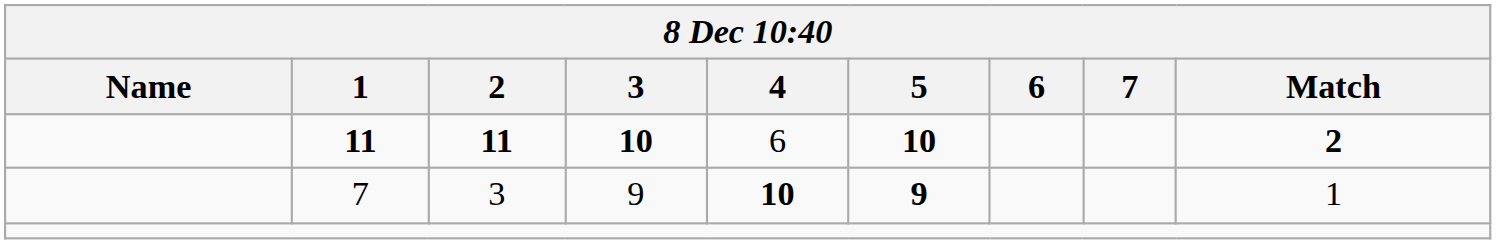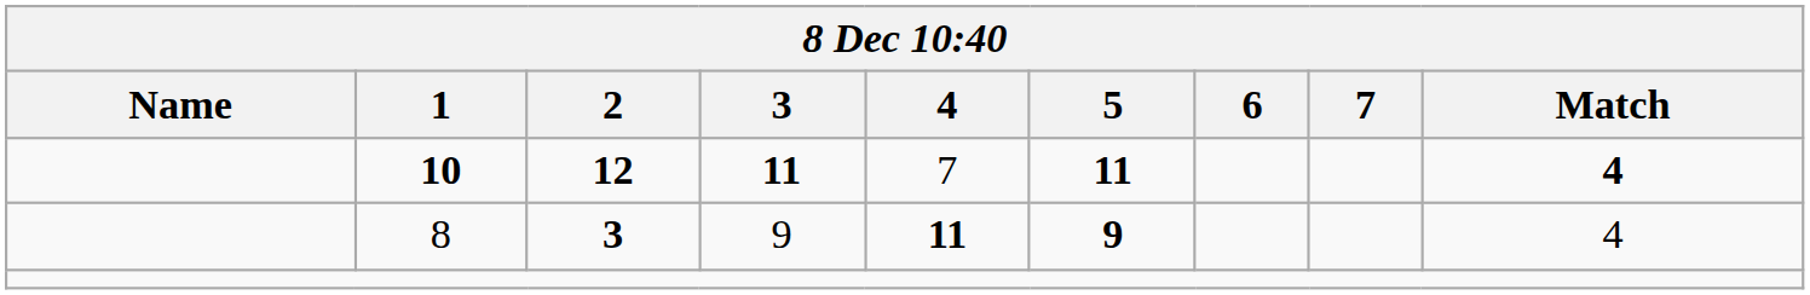row 3 | 1: 11 -> 10
row 3 | 2: 11 -> 12
row 3 | 3: 10 -> 11
row 3 | 4: 6 -> 7
row 3 | 5: 10 -> 11
row 3 | Match: 2 -> 4
row 4 | 1: 7 -> 8
row 4 | 2: normal -> bold
row 4 | 4: 10 -> 11
row 4 | Match: 1 -> 4
